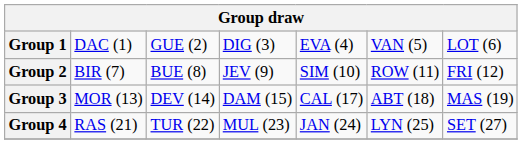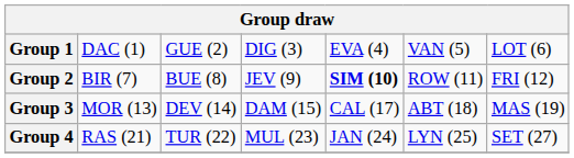Group 2 | column 5: normal -> bold
